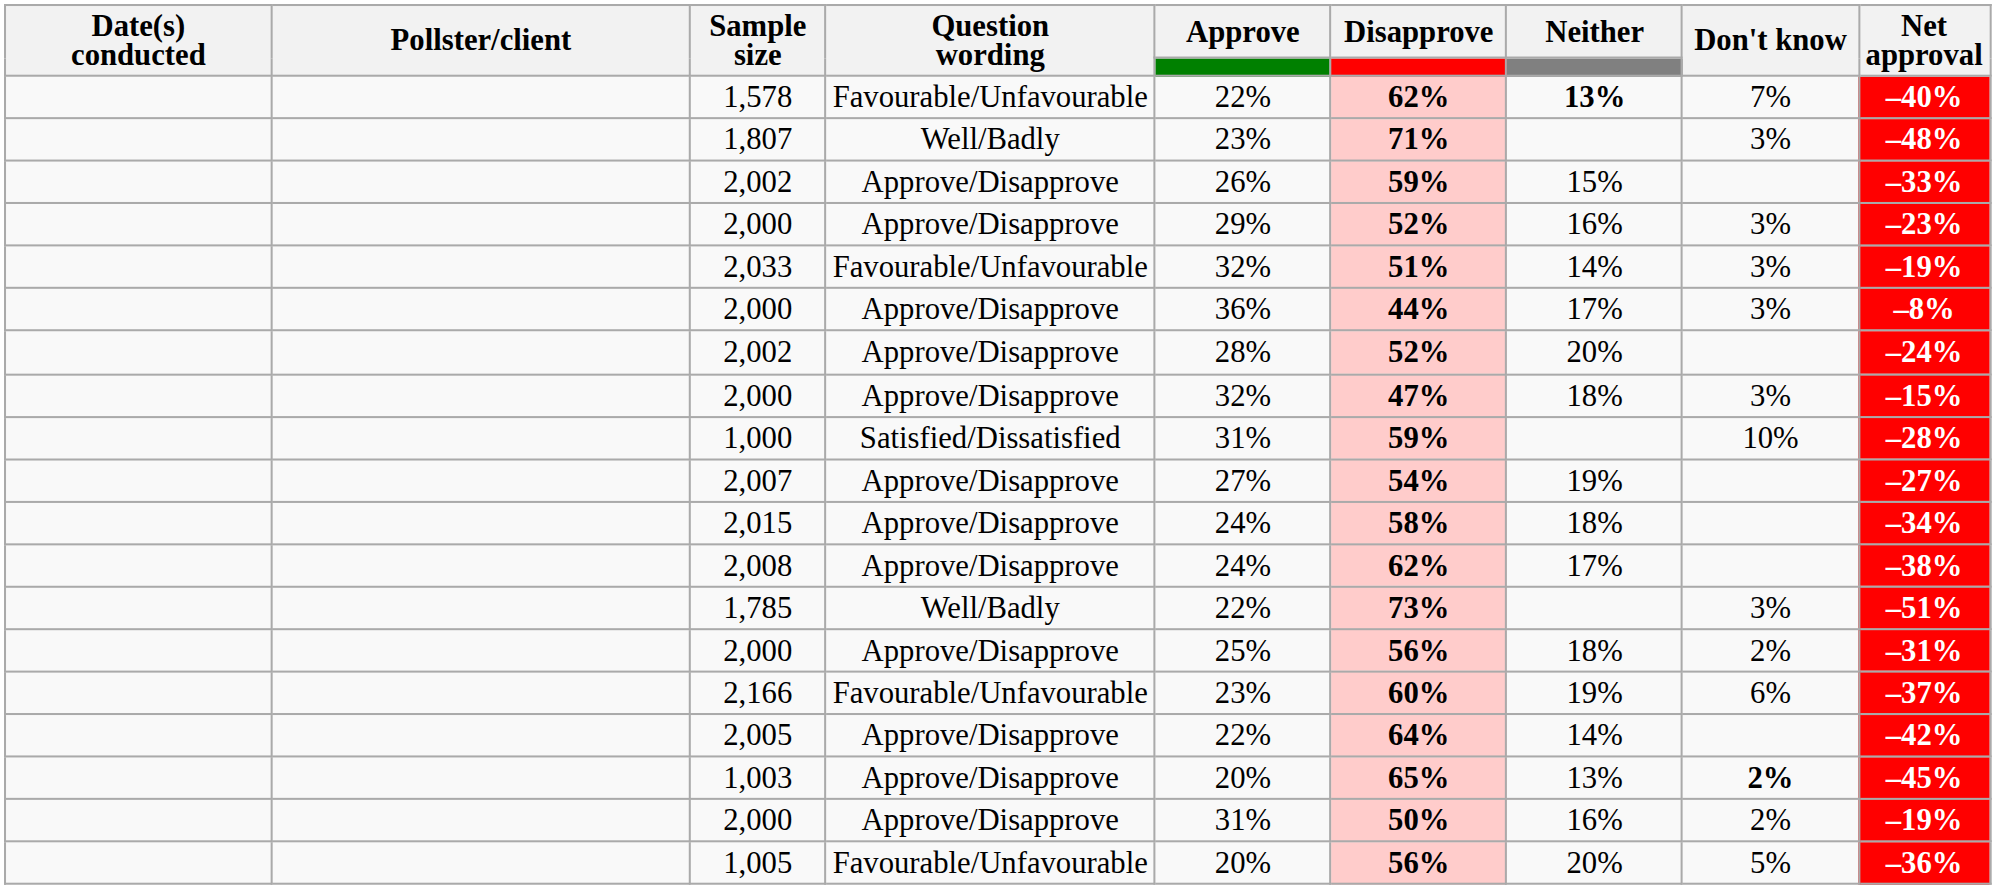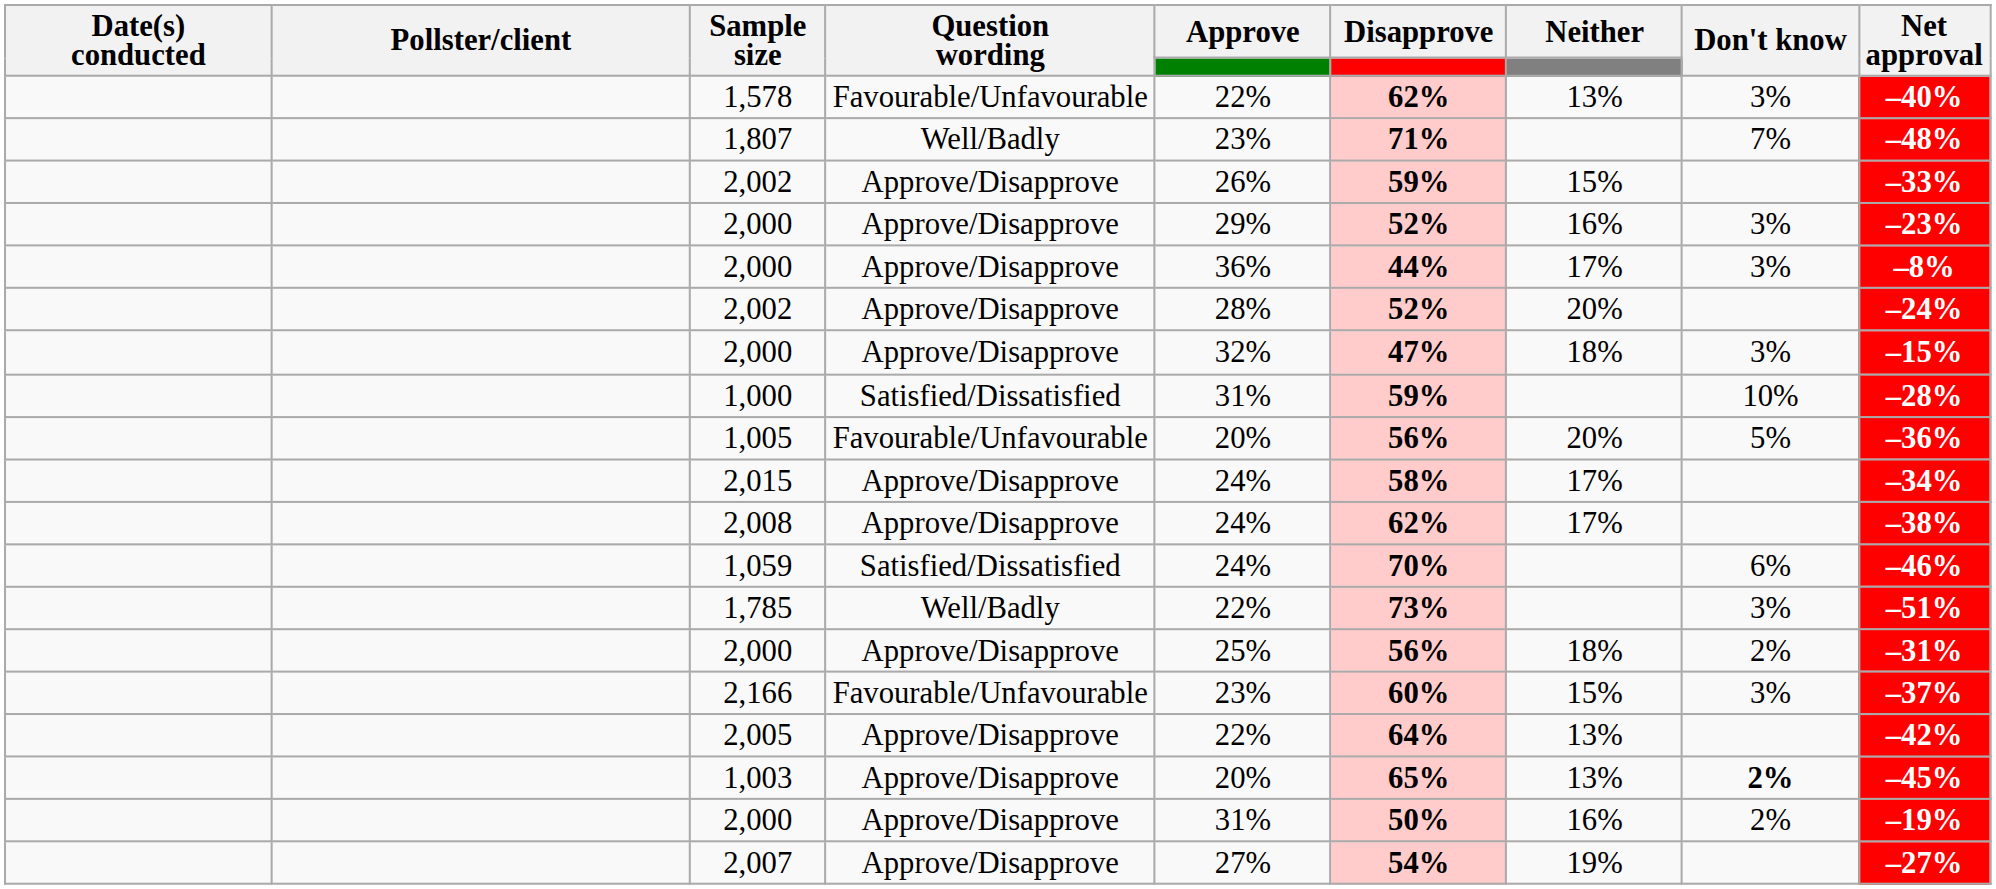1,578 | Neither: bold -> normal
1,578 | Don't know: 7% -> 3%
1,807 | Don't know: 3% -> 7%
- row: 2,033 | Favourable/Unfavourable | 32% | 51% | 14% | 3% | –19%
rows swapped: 2,007 <-> 1,005
2,015 | Neither: 18% -> 17%
+ row: 1,059 | Satisfied/Dissatisfied | 24% | 70% | 6% | –46%
2,166 | Neither: 19% -> 15%
2,166 | Don't know: 6% -> 3%
2,005 | Neither: 14% -> 13%
